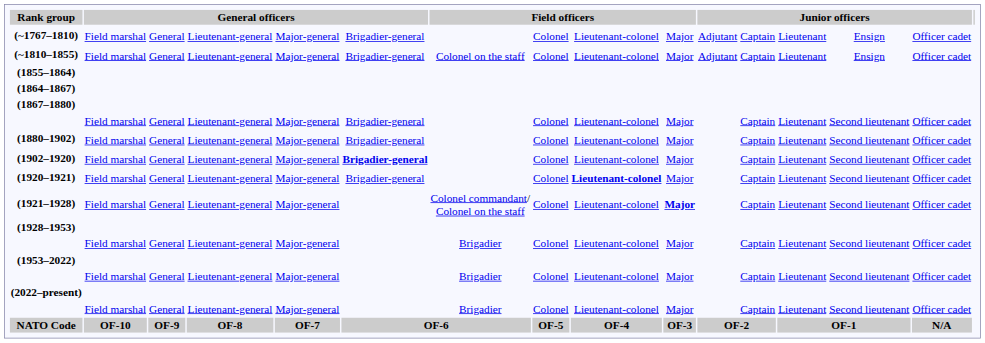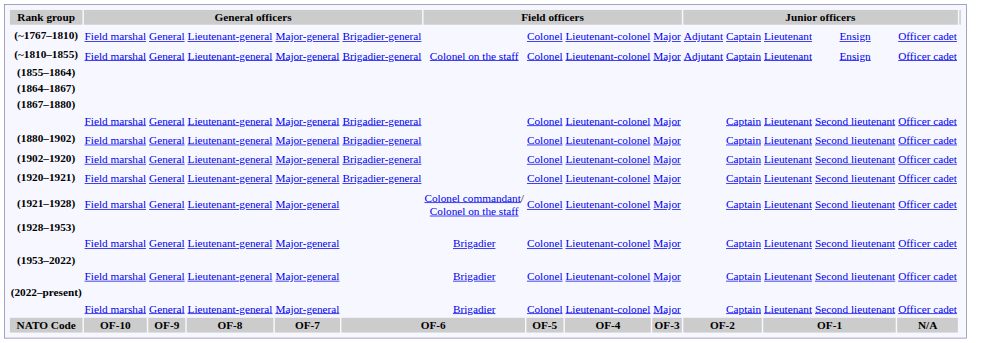(1902–1920) / Field marshal | column 6: bold -> normal
(1920–1921) / Field marshal | column 9: bold -> normal
(1921–1928) / Field marshal | column 10: bold -> normal
